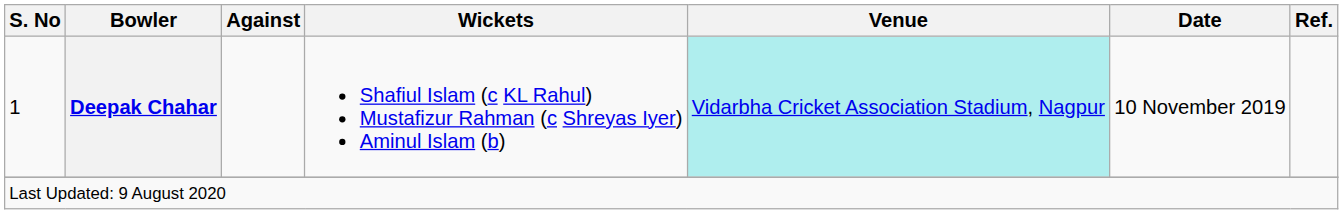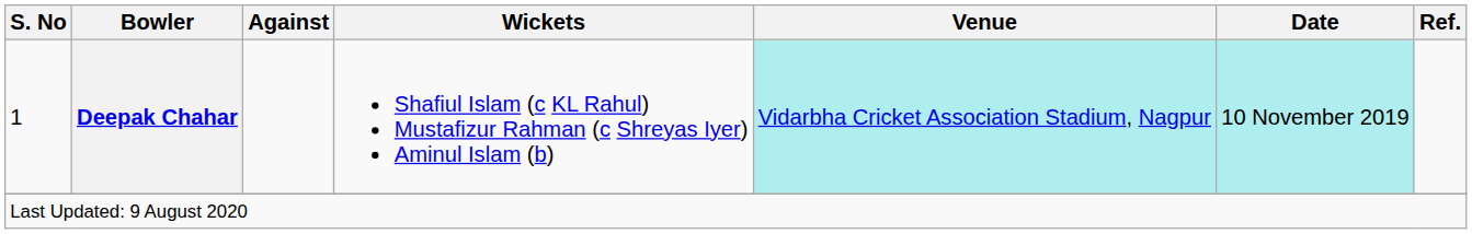1 | Date: no background -> paleturquoise background
